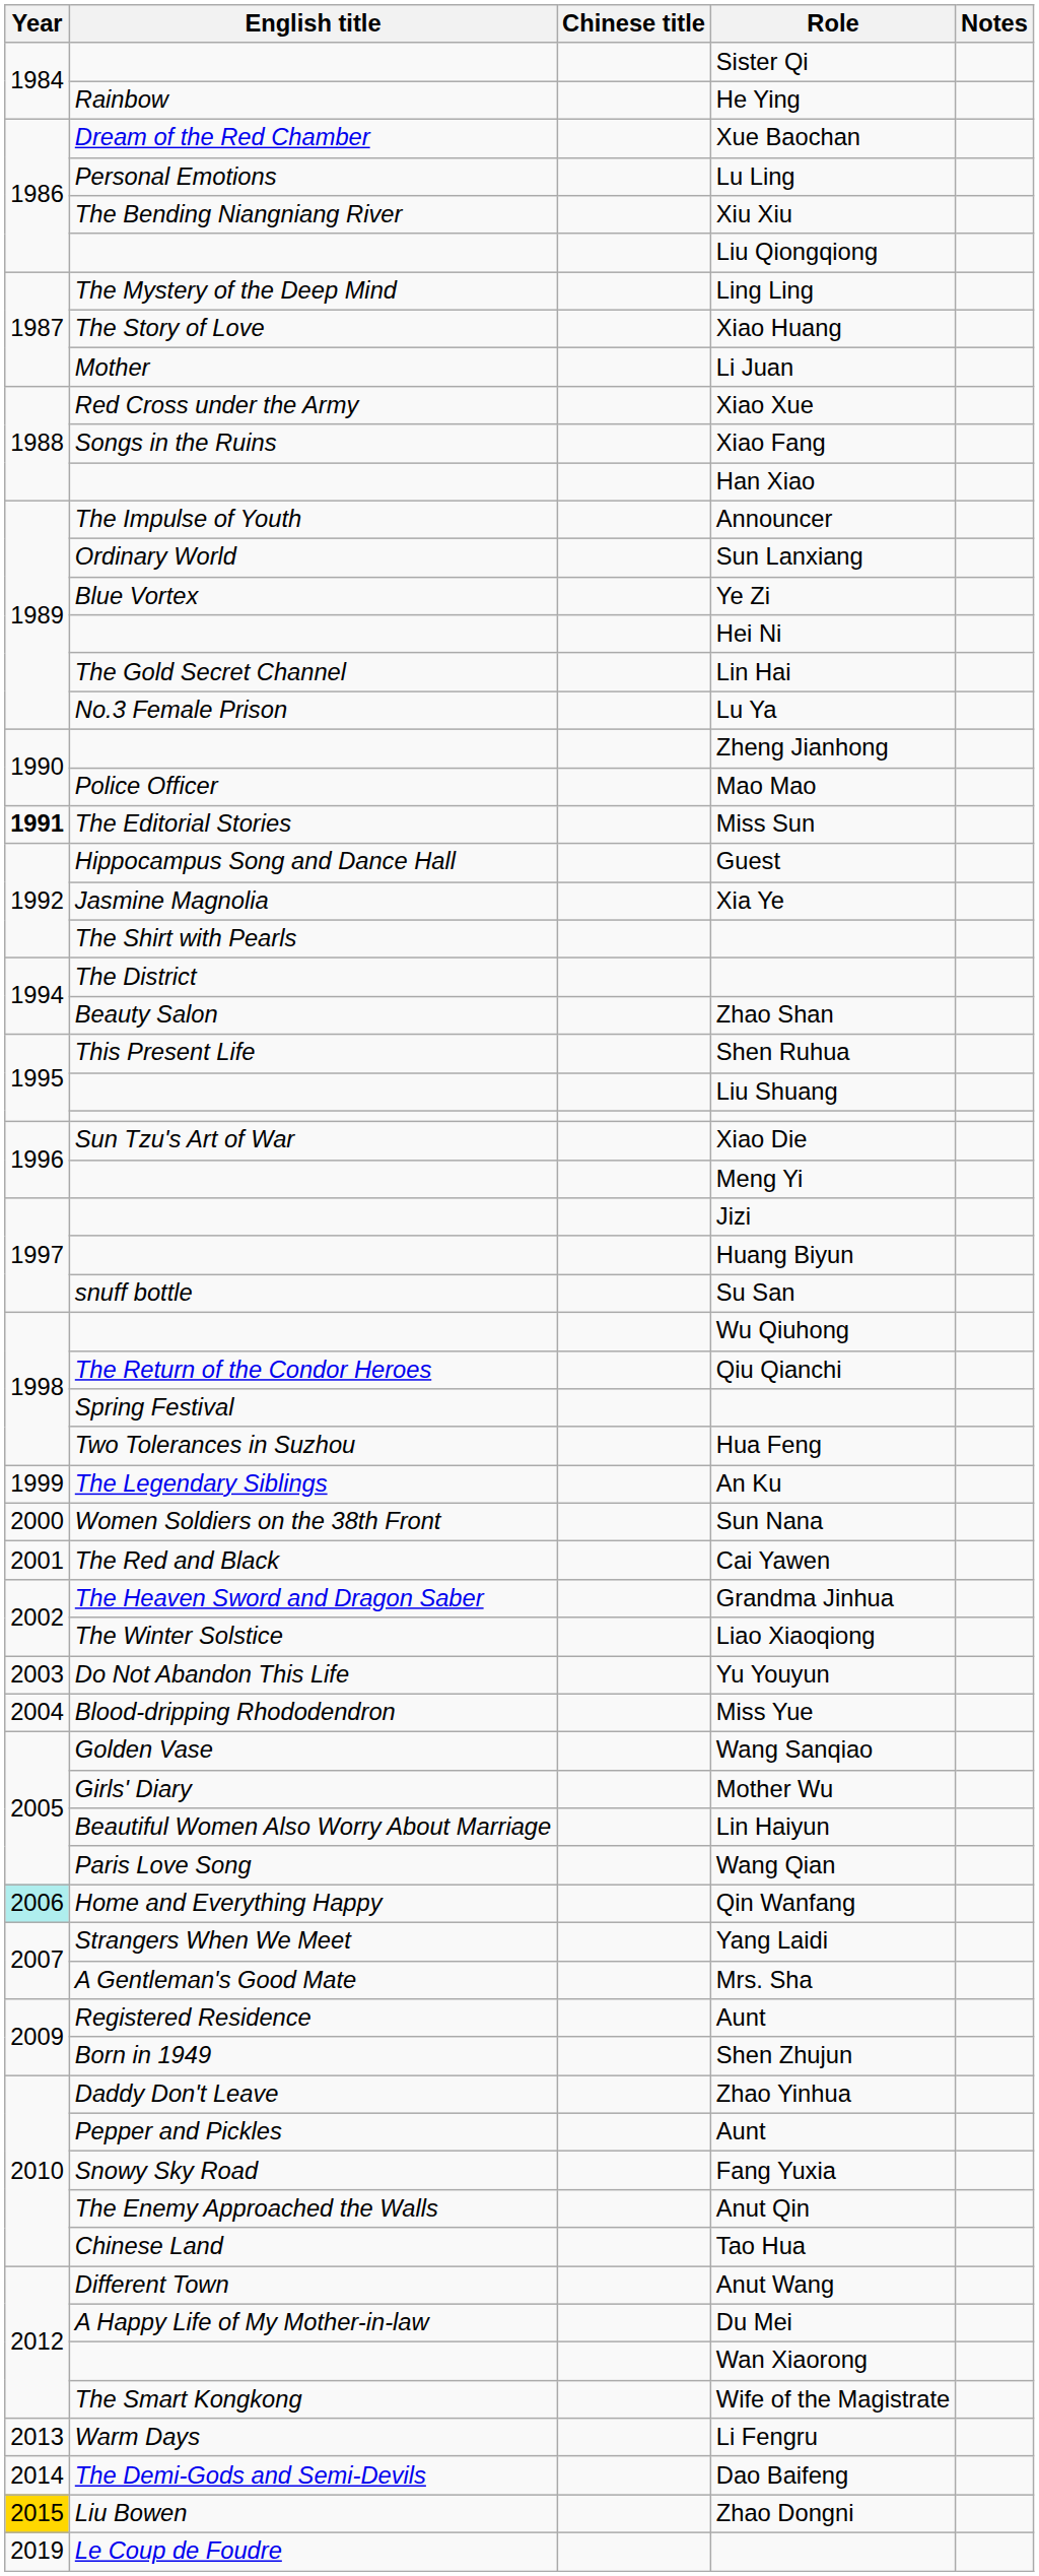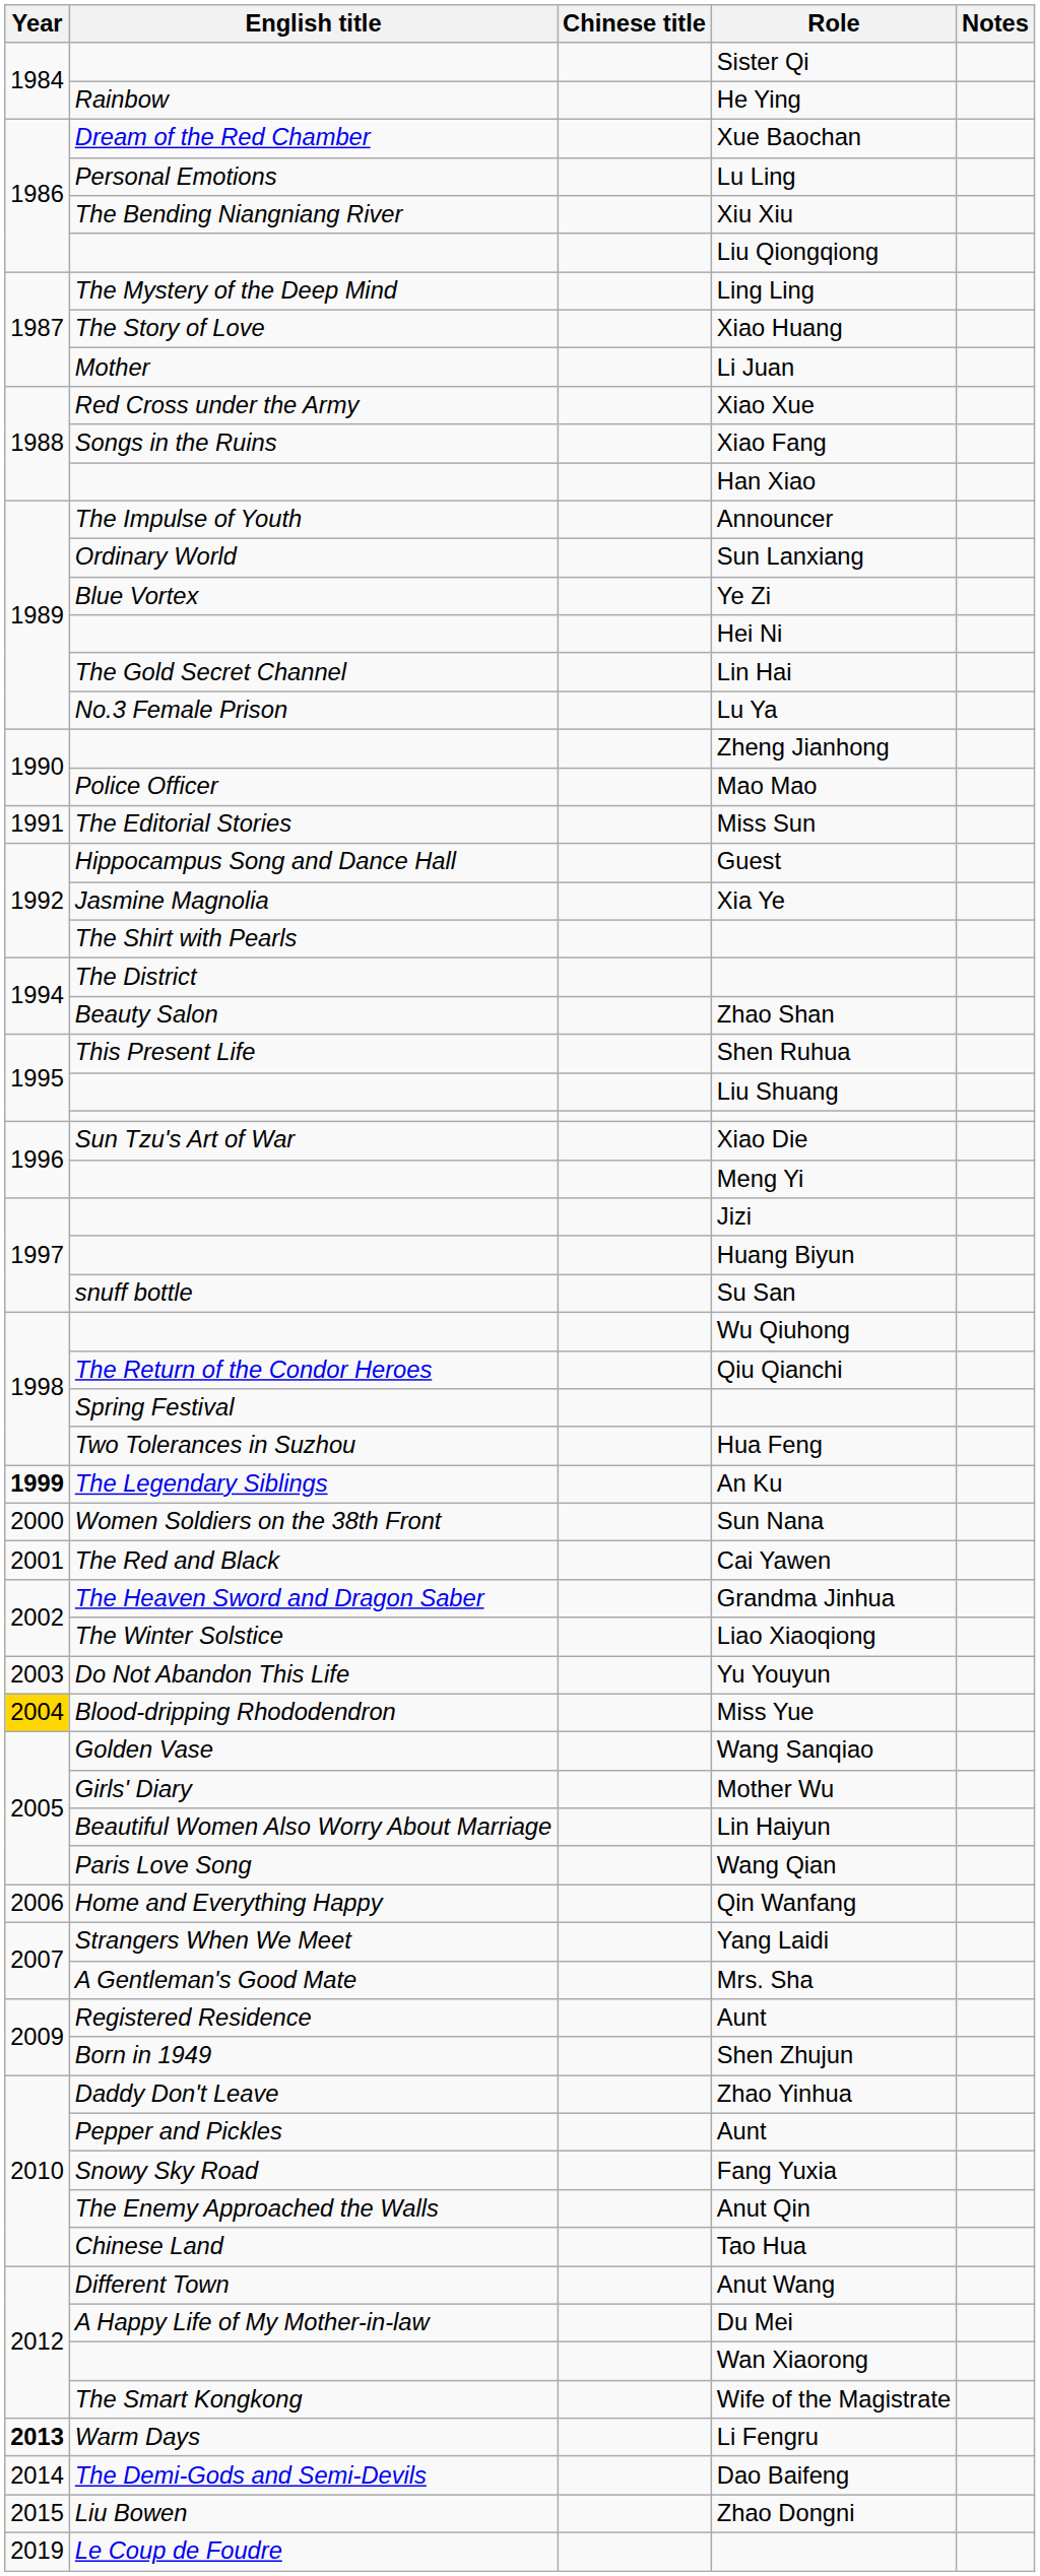Miss Sun | Year: bold -> normal
An Ku | Year: normal -> bold
Miss Yue | Year: no background -> gold background
Qin Wanfang | Year: paleturquoise background -> no background
Li Fengru | Year: normal -> bold
Zhao Dongni | Year: gold background -> no background
